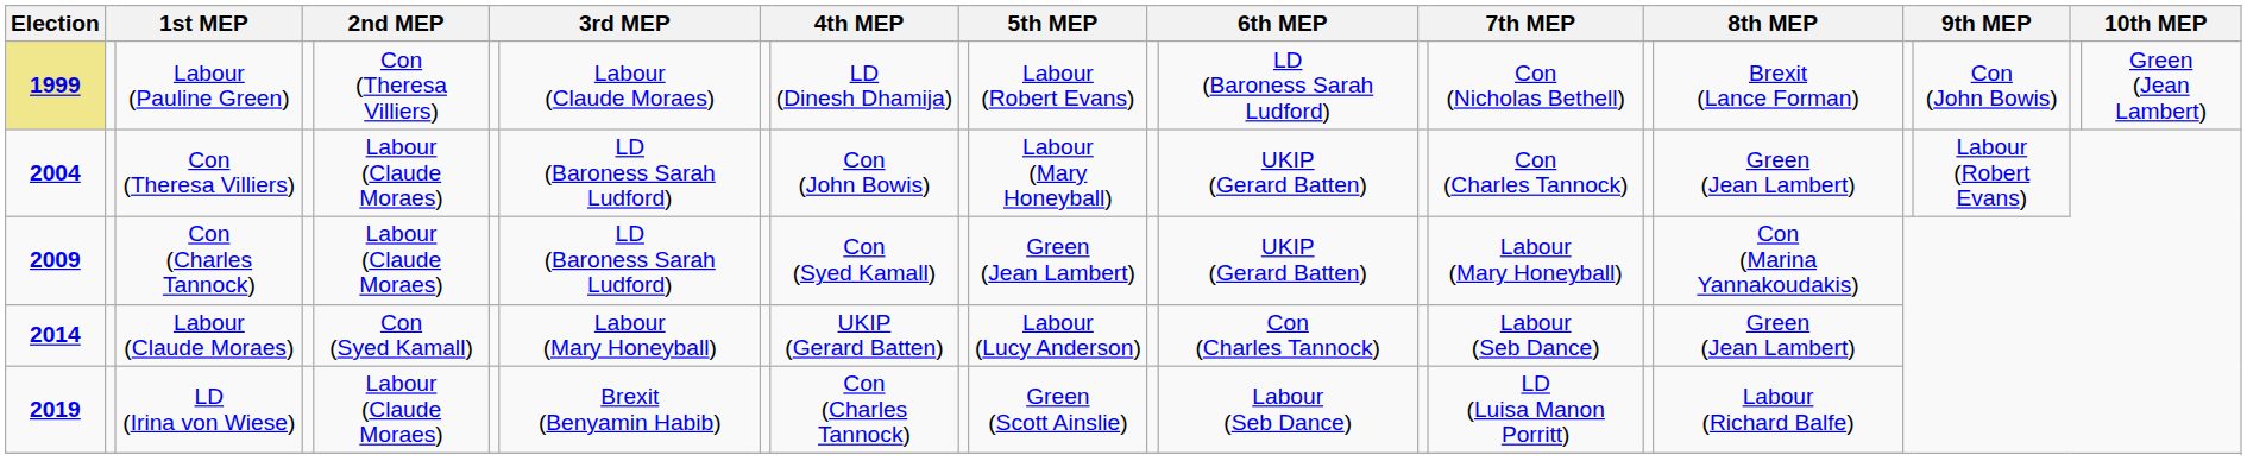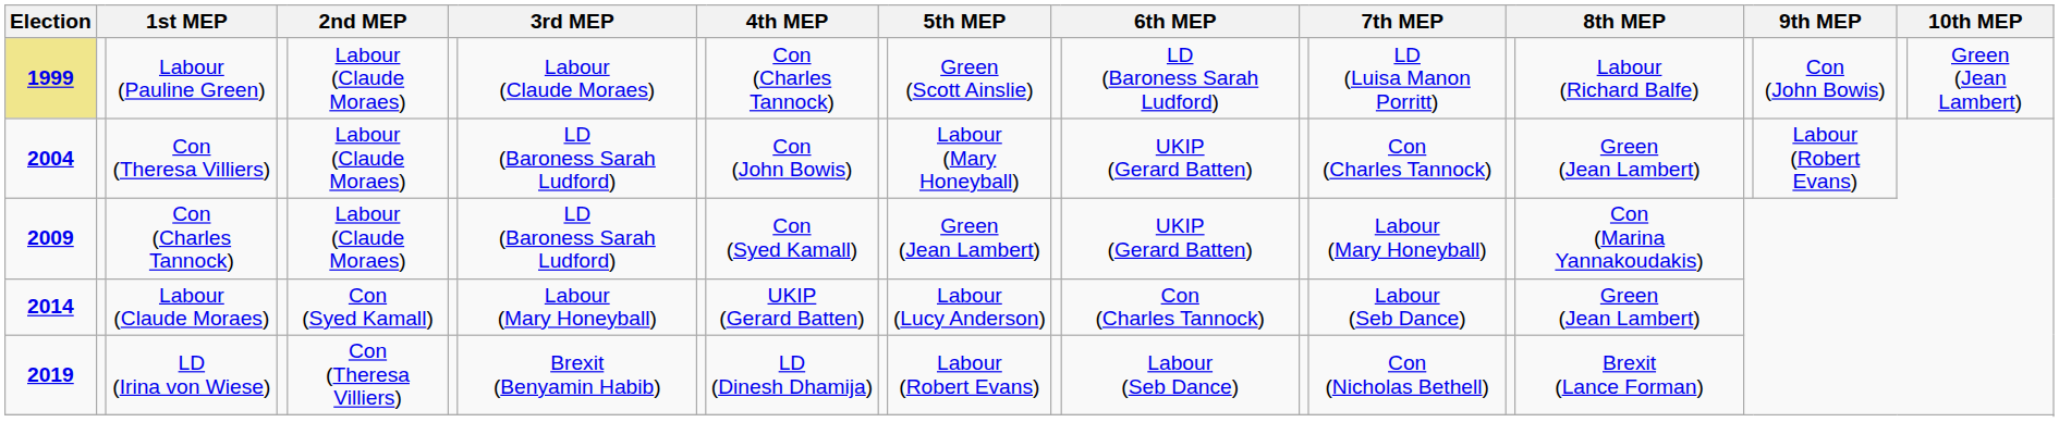Labour (Pauline Green) | column 5: Con (Theresa Villiers) -> Labour (Claude Moraes)
Labour (Pauline Green) | column 9: LD (Dinesh Dhamija) -> Con (Charles Tannock)
Labour (Pauline Green) | column 11: Labour (Robert Evans) -> Green (Scott Ainslie)
Labour (Pauline Green) | column 15: Con (Nicholas Bethell) -> LD (Luisa Manon Porritt)
Labour (Pauline Green) | column 17: Brexit (Lance Forman) -> Labour (Richard Balfe)
LD (Irina von Wiese) | column 5: Labour (Claude Moraes) -> Con (Theresa Villiers)
LD (Irina von Wiese) | column 9: Con (Charles Tannock) -> LD (Dinesh Dhamija)
LD (Irina von Wiese) | column 11: Green (Scott Ainslie) -> Labour (Robert Evans)
LD (Irina von Wiese) | column 15: LD (Luisa Manon Porritt) -> Con (Nicholas Bethell)
LD (Irina von Wiese) | column 17: Labour (Richard Balfe) -> Brexit (Lance Forman)
